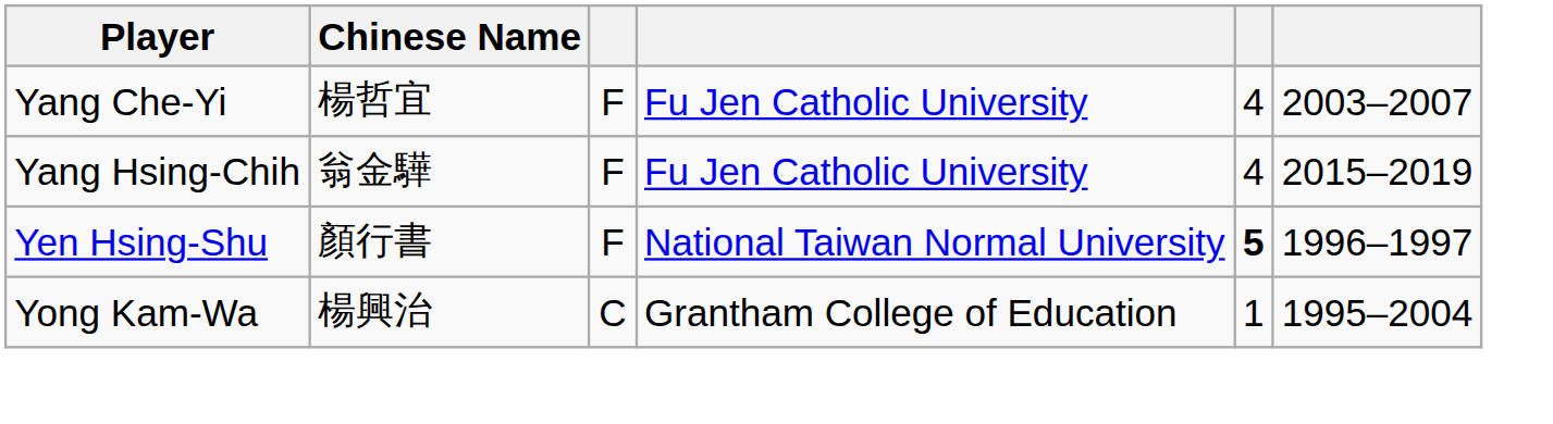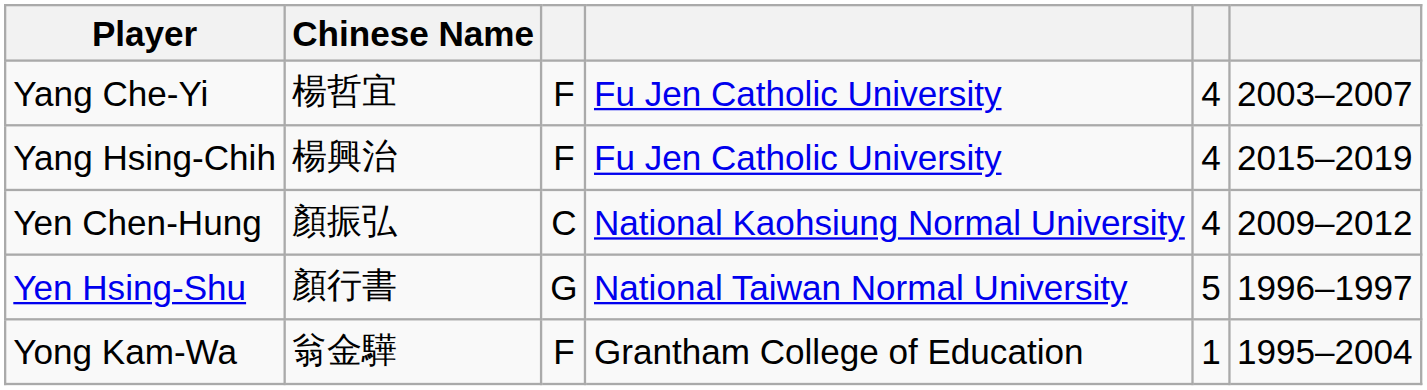Yang Hsing-Chih | Chinese Name: 翁金驊 -> 楊興治
+ row: Yen Chen-Hung | 顏振弘 | C | National Kaohsiung Normal University | 4 | 2009–2012
Yen Hsing-Shu | column 3: F -> G
Yen Hsing-Shu | column 5: bold -> normal
Yong Kam-Wa | Chinese Name: 楊興治 -> 翁金驊
Yong Kam-Wa | column 3: C -> F
